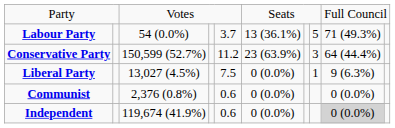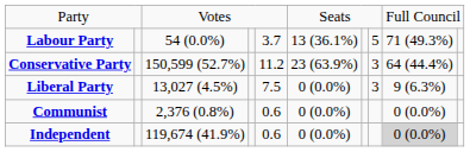Liberal Party | column 8: 1 -> 3
